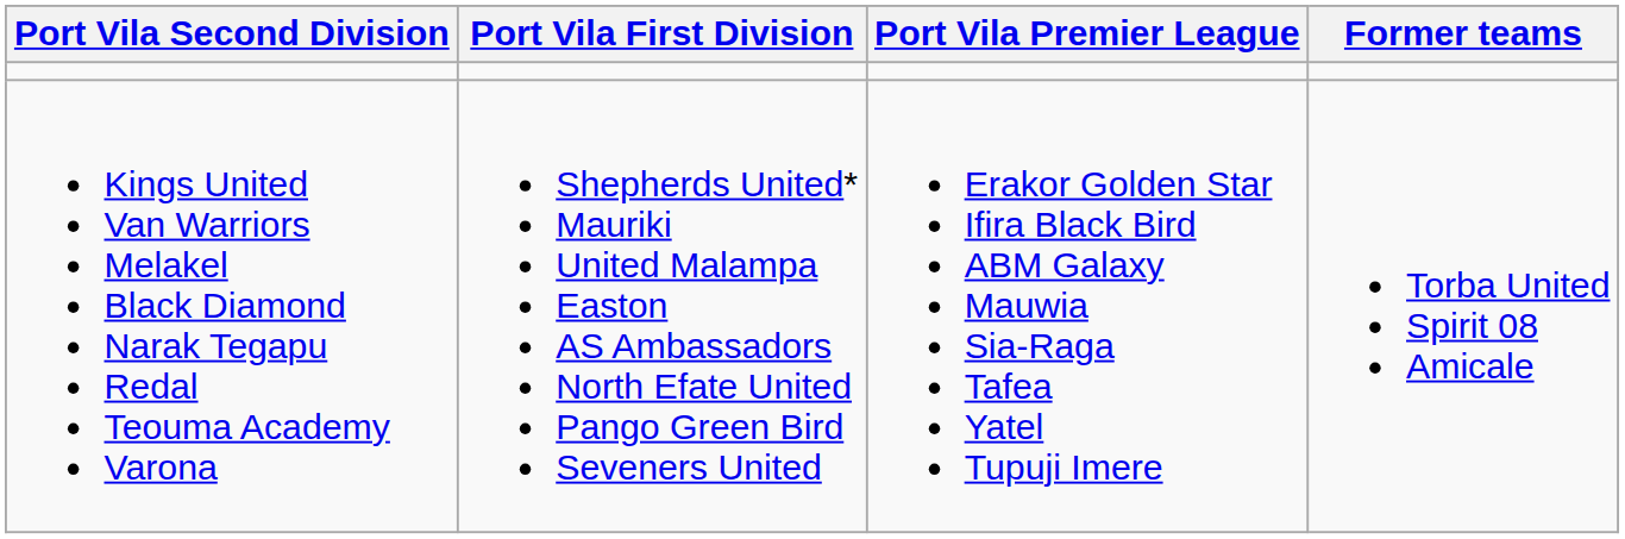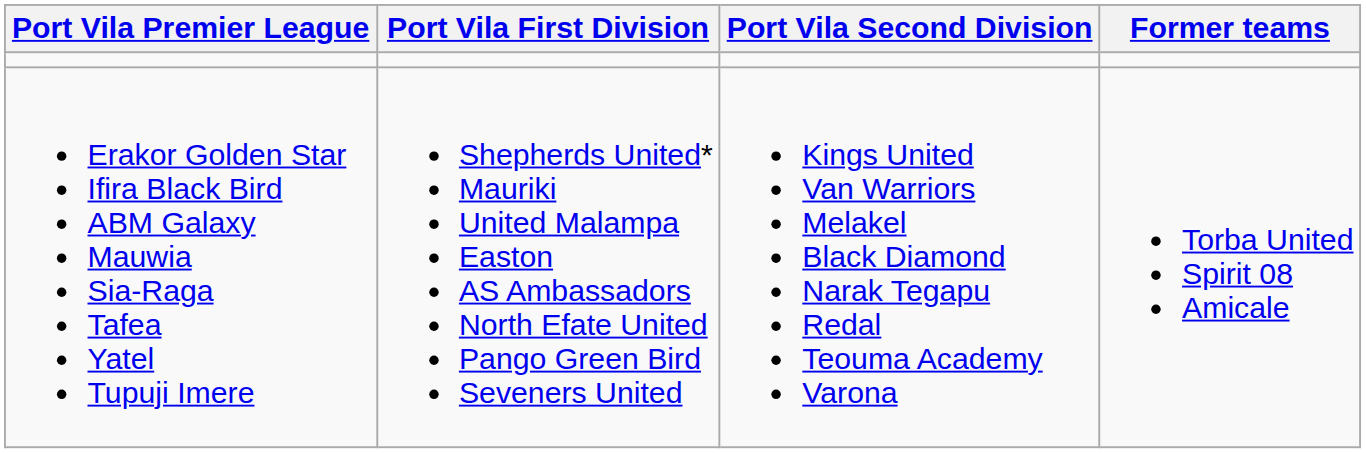columns swapped: Port Vila Premier League <-> Port Vila Second Division
